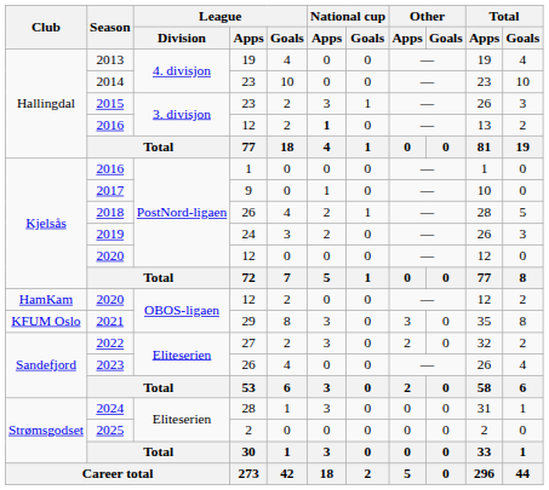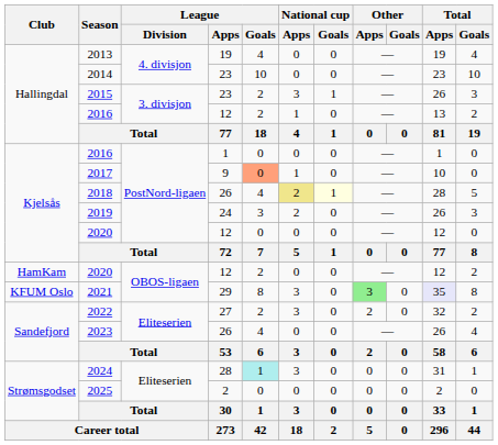Hallingdal / 2016 | National cup / Apps: bold -> normal
2017 | League / Goals: no background -> lightsalmon background
2018 | National cup / Apps: no background -> khaki background
2018 | National cup / Goals: no background -> lightyellow background
2021 | Other / Apps: no background -> lightgreen background
2021 | Total / Apps: no background -> lavender background
2024 | League / Goals: no background -> paleturquoise background
